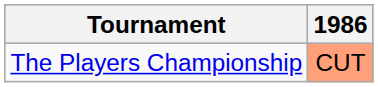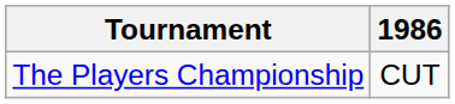The Players Championship | 1986: lightsalmon background -> no background
